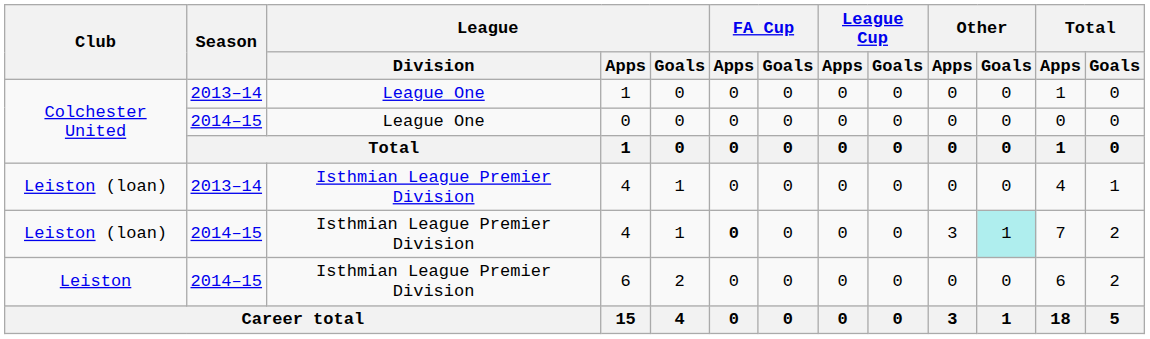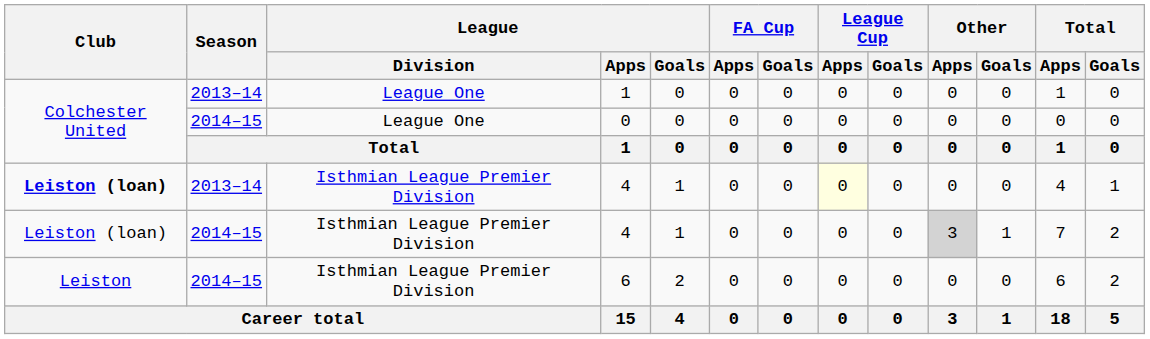2013–14 / 4 | Club: normal -> bold
2013–14 / 4 | League Cup / Apps: no background -> lightyellow background
2014–15 / 4 | FA Cup / Apps: bold -> normal
2014–15 / 4 | Other / Apps: no background -> lightgrey background
2014–15 / 4 | Other / Goals: paleturquoise background -> no background
